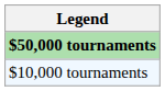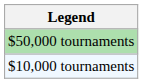row 2 | column 1: bold -> normal
